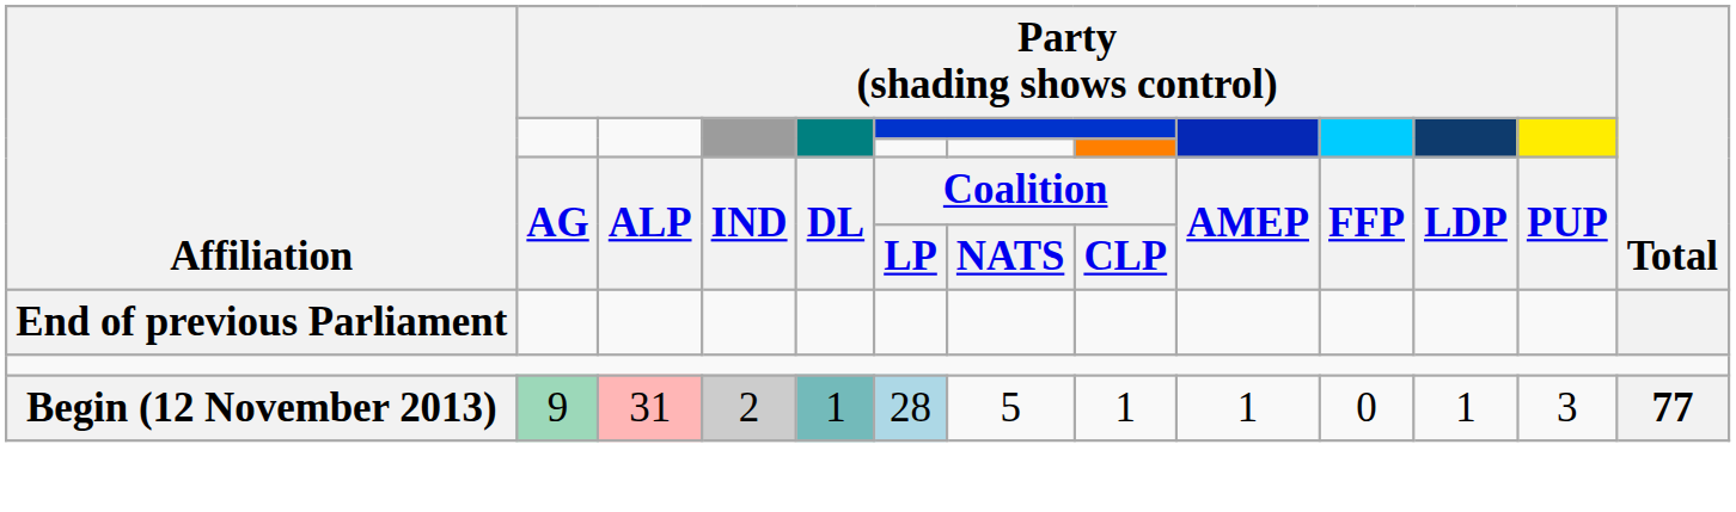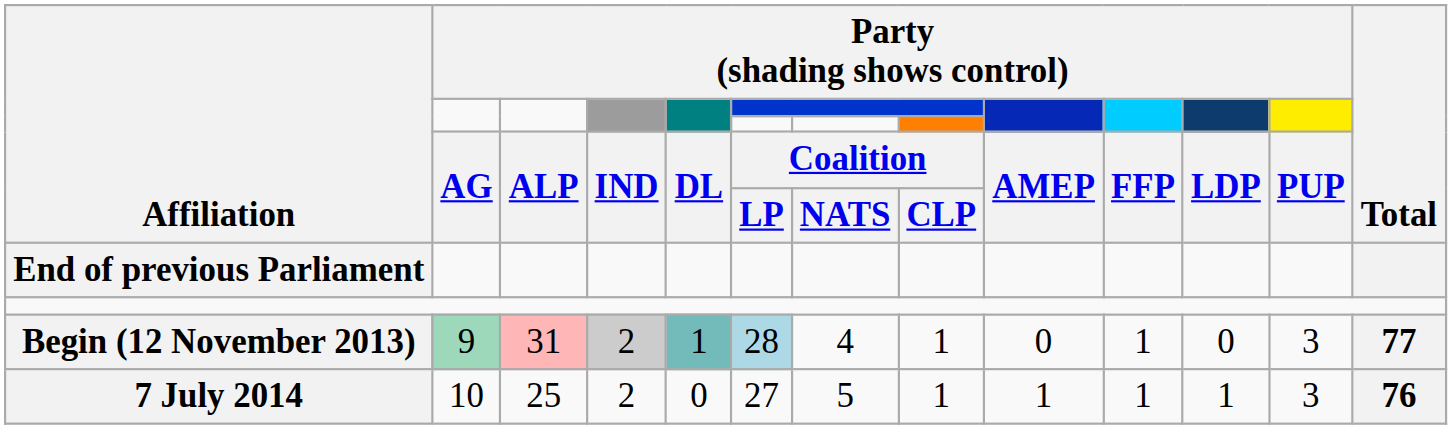Begin (12 November 2013) | column 7: 5 -> 4
Begin (12 November 2013) | column 9: 1 -> 0
Begin (12 November 2013) | column 10: 0 -> 1
Begin (12 November 2013) | column 11: 1 -> 0
+ row: 7 July 2014 | 10 | 25 | 2 | 0 | 27 | 5 | 1 | 1 | 1 | 1 | 3 | 76
